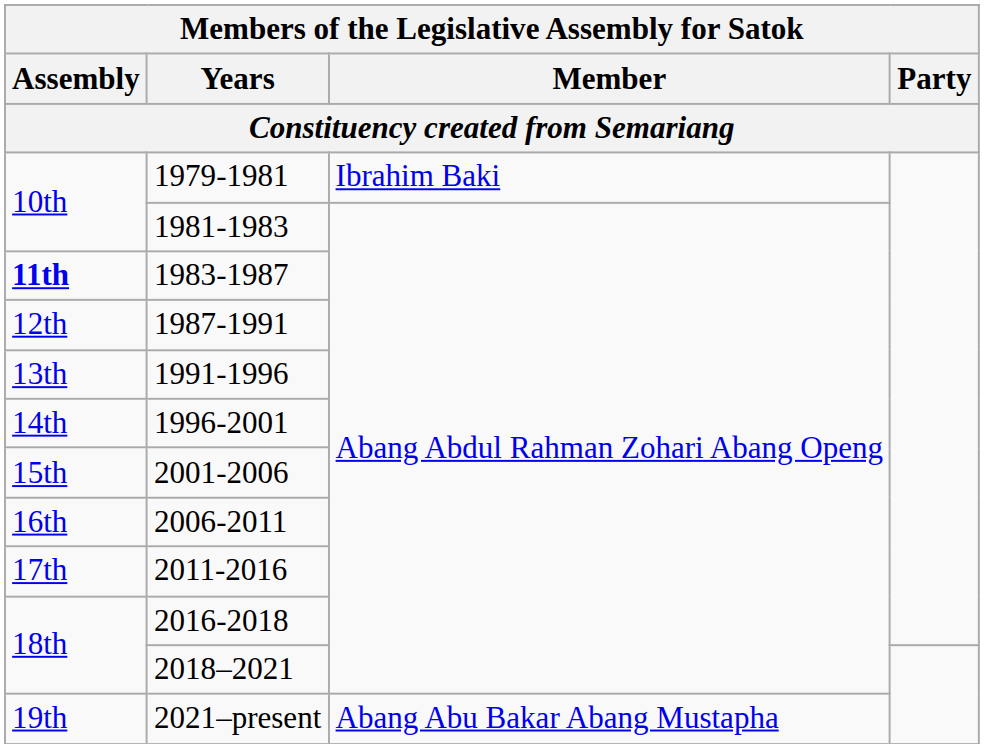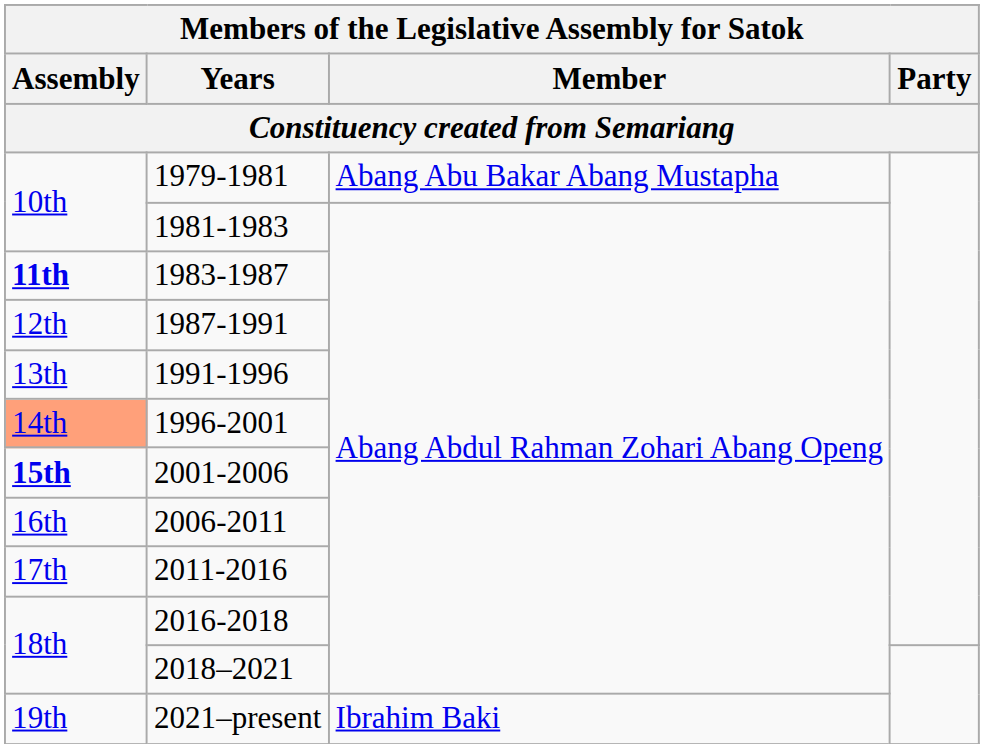1979-1981 | Member: Ibrahim Baki -> Abang Abu Bakar Abang Mustapha
1996-2001 | Assembly: no background -> lightsalmon background
2001-2006 | Assembly: normal -> bold
2021–present | Member: Abang Abu Bakar Abang Mustapha -> Ibrahim Baki
